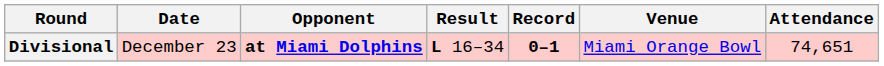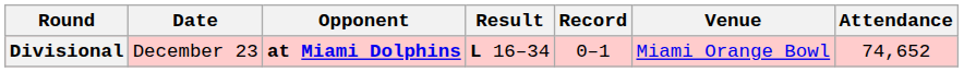Divisional | Record: bold -> normal
Divisional | Attendance: 74,651 -> 74,652
